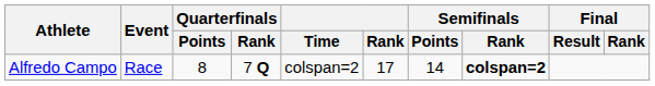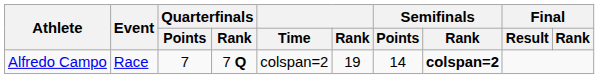Alfredo Campo | Quarterfinals / Points: 8 -> 7
Alfredo Campo | Rank: 17 -> 19
